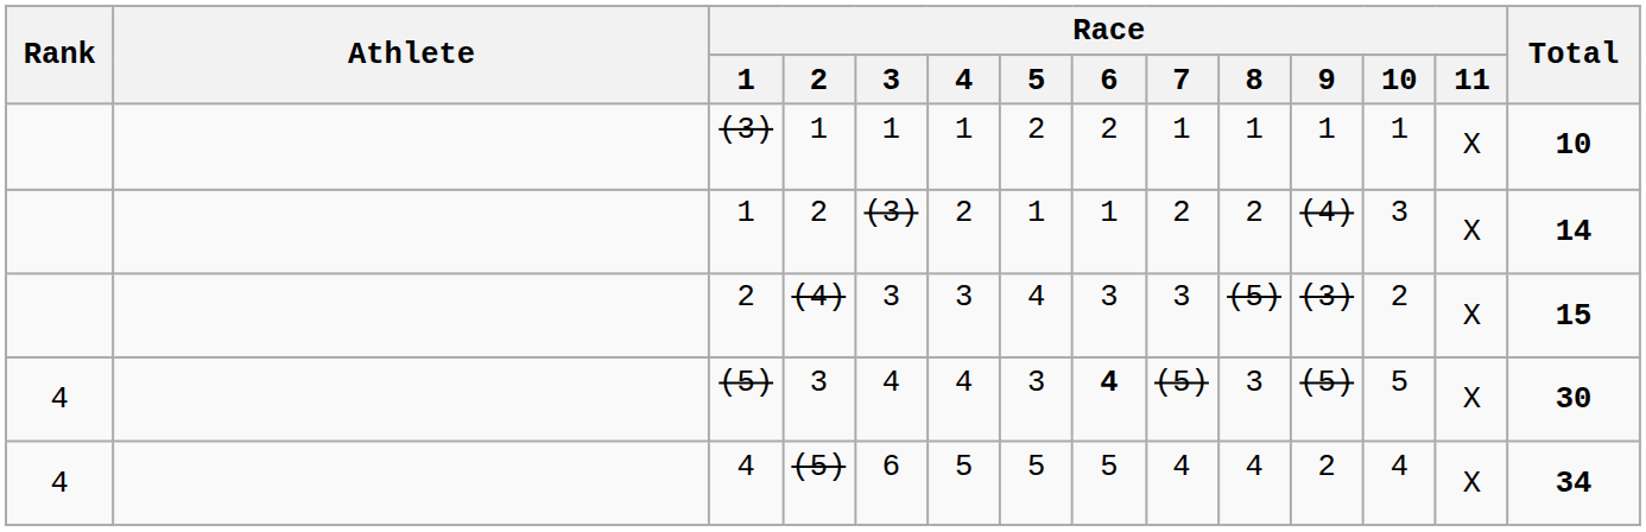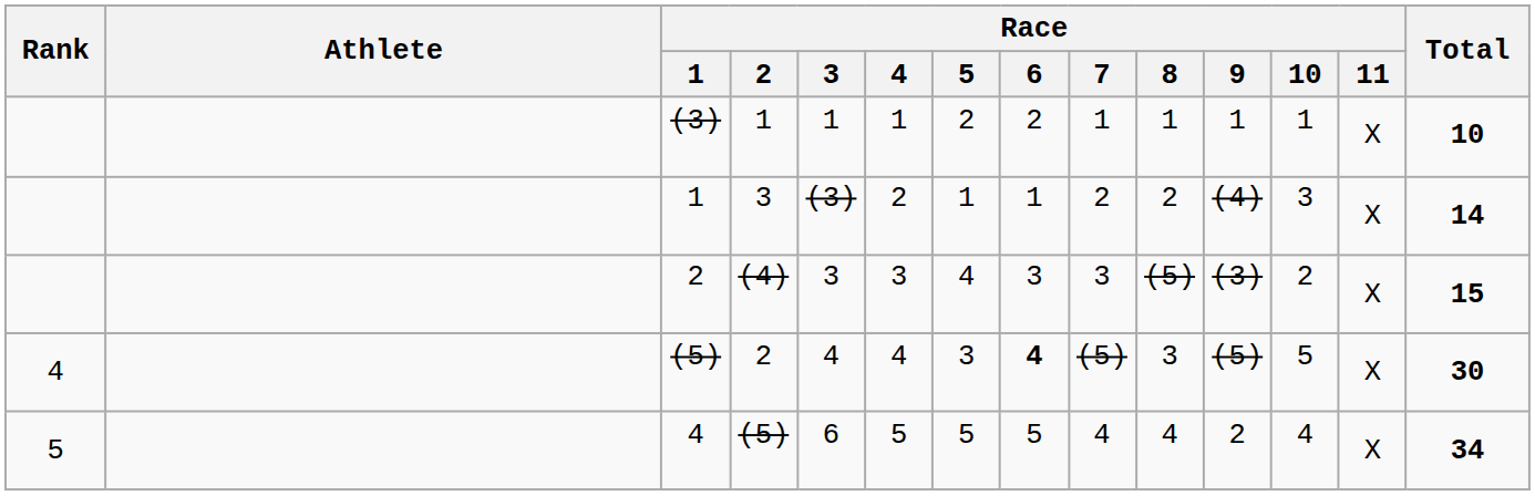row 4 | Race / 2: 2 -> 3
row 6 | Race / 2: 3 -> 2
row 7 | Rank: 4 -> 5
